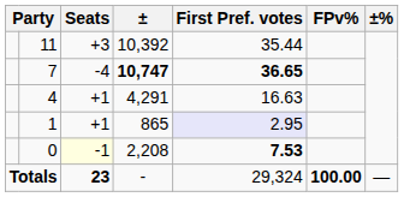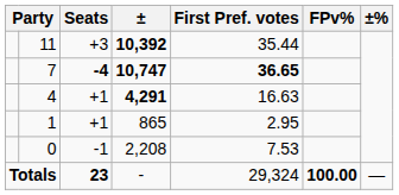11 | ±: normal -> bold
7 | Seats: normal -> bold
4 | ±: normal -> bold
1 | First Pref. votes: lavender background -> no background
0 | Seats: lightyellow background -> no background
0 | First Pref. votes: bold -> normal
